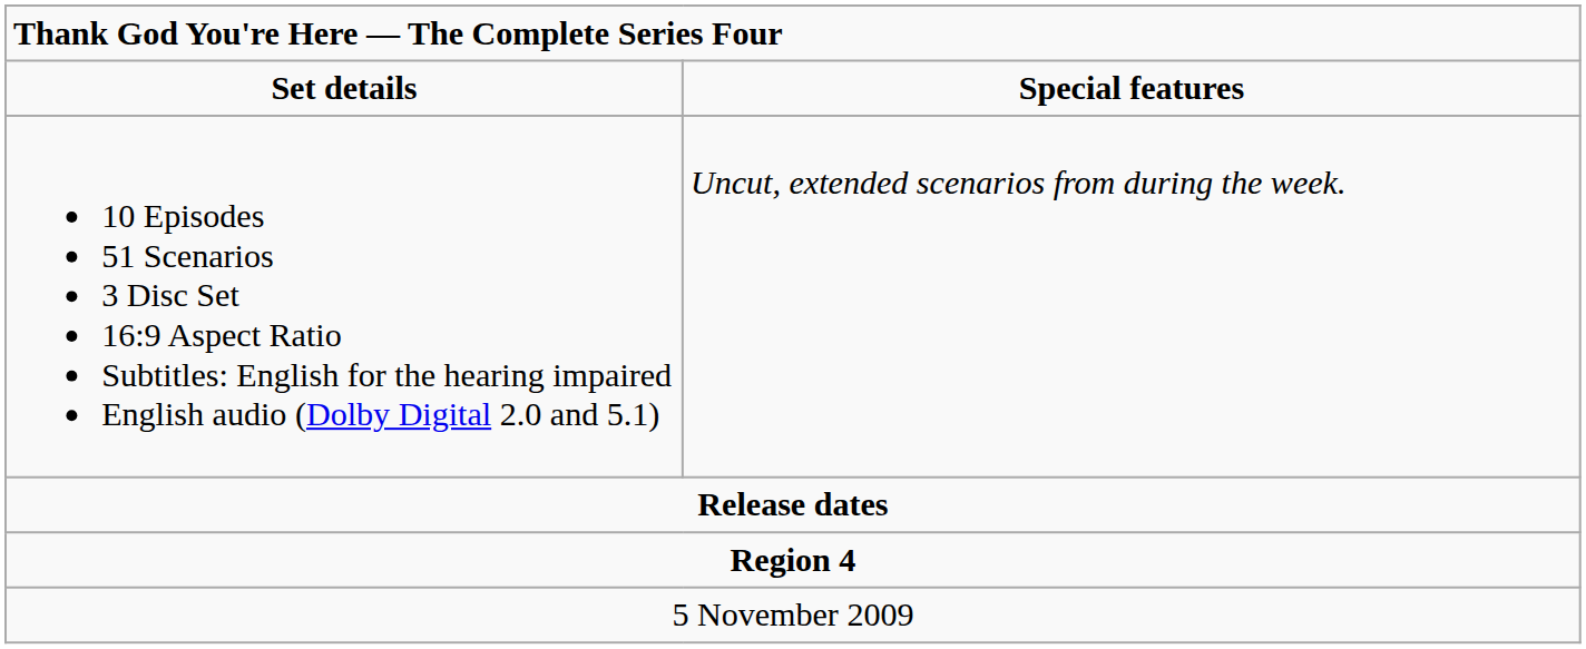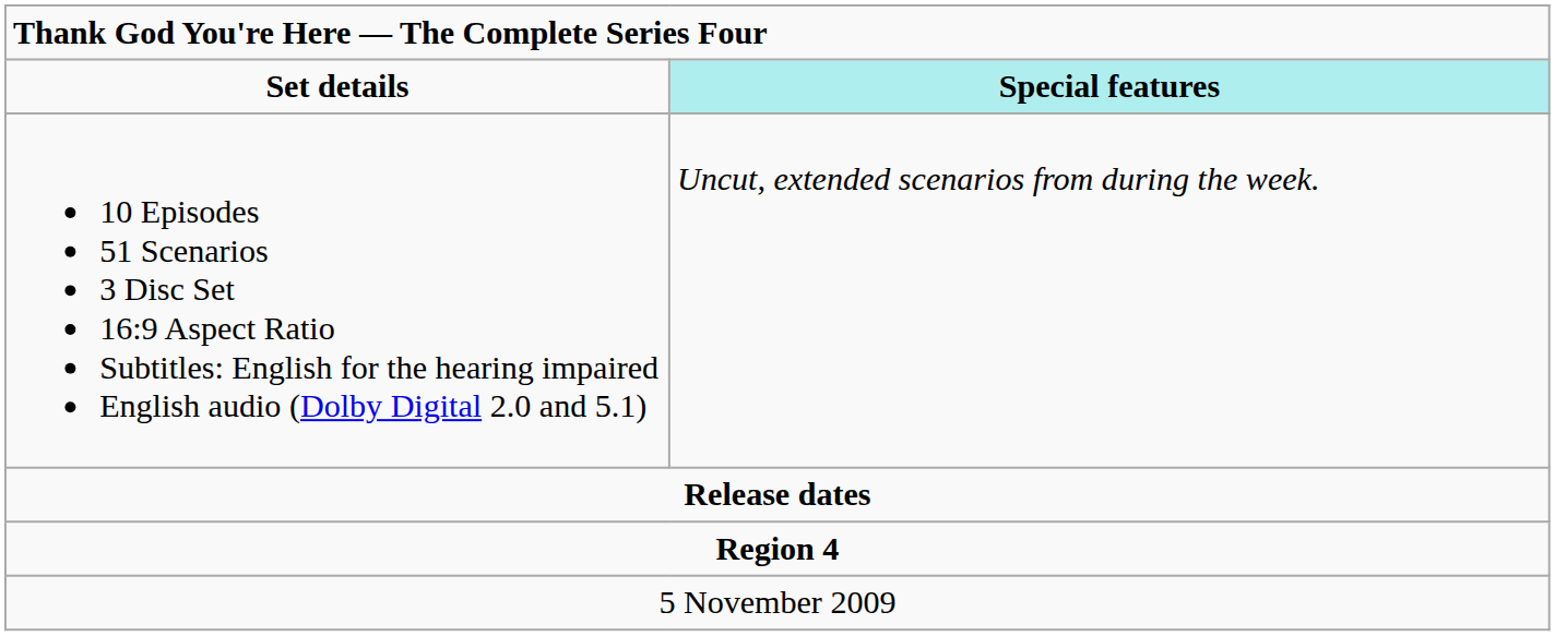Set details | column 2: no background -> paleturquoise background
